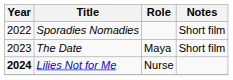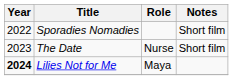The Date | Role: Maya -> Nurse
Lilies Not for Me | Role: Nurse -> Maya
